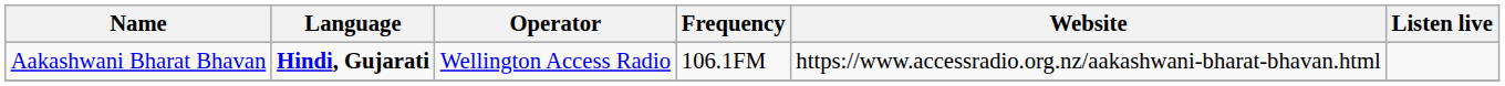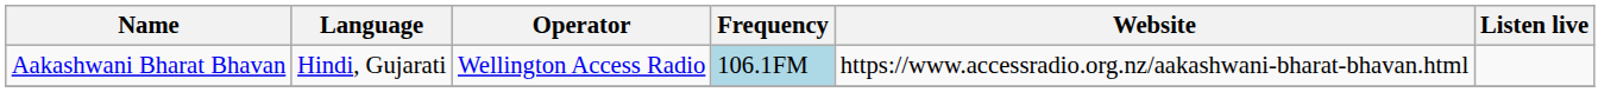Aakashwani Bharat Bhavan | Language: bold -> normal
Aakashwani Bharat Bhavan | Frequency: no background -> lightblue background
